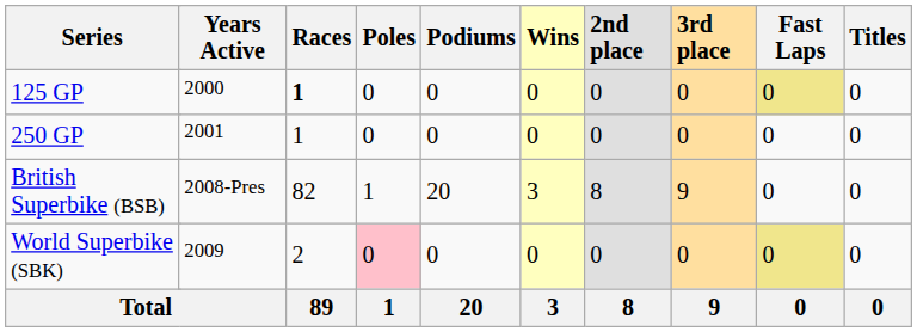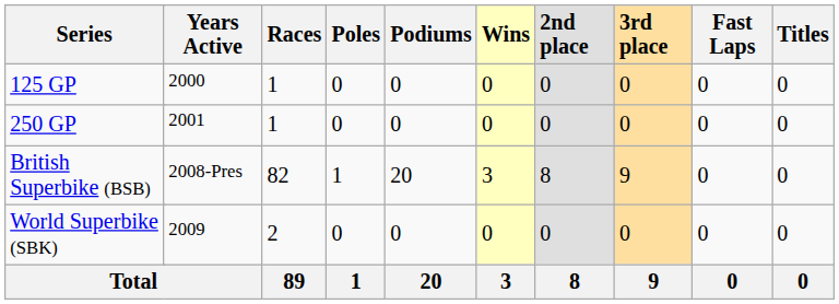125 GP | Races: bold -> normal
125 GP | Fast Laps: khaki background -> no background
World Superbike (SBK) | Poles: pink background -> no background
World Superbike (SBK) | Fast Laps: khaki background -> no background
